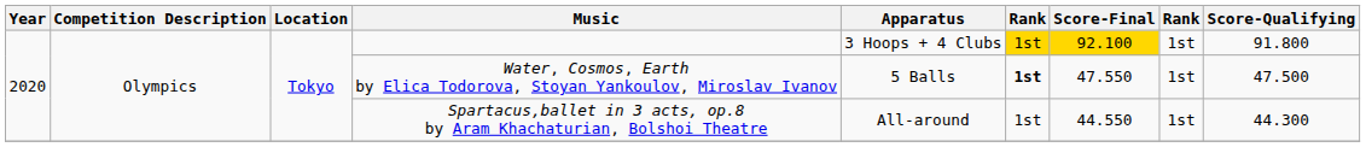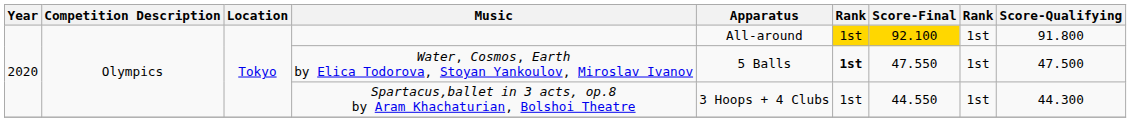row 2 | Apparatus: 3 Hoops + 4 Clubs -> All-around
row 4 | Apparatus: All-around -> 3 Hoops + 4 Clubs
